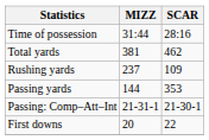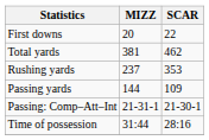rows swapped: First downs <-> Time of possession
Rushing yards | SCAR: 109 -> 353
Passing yards | SCAR: 353 -> 109
